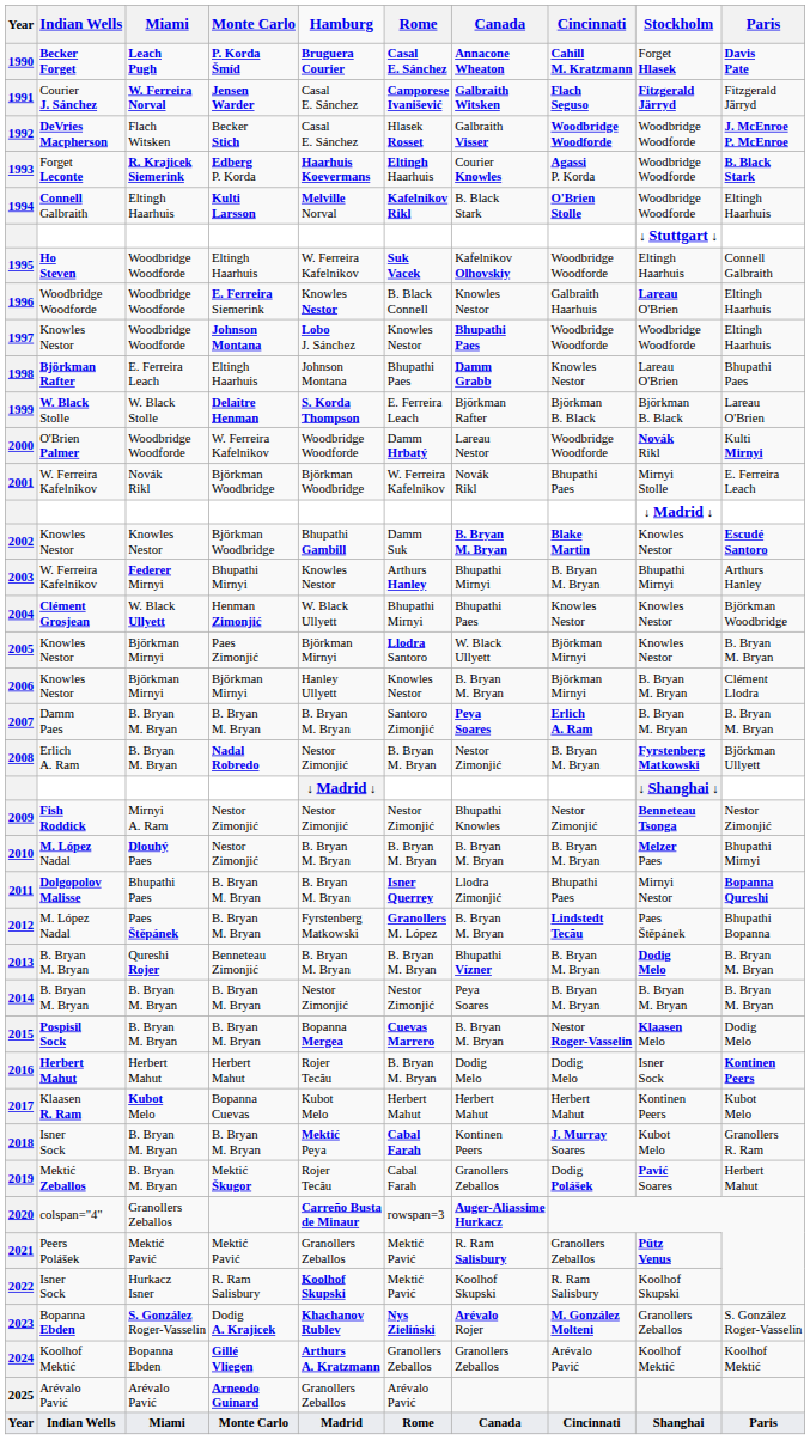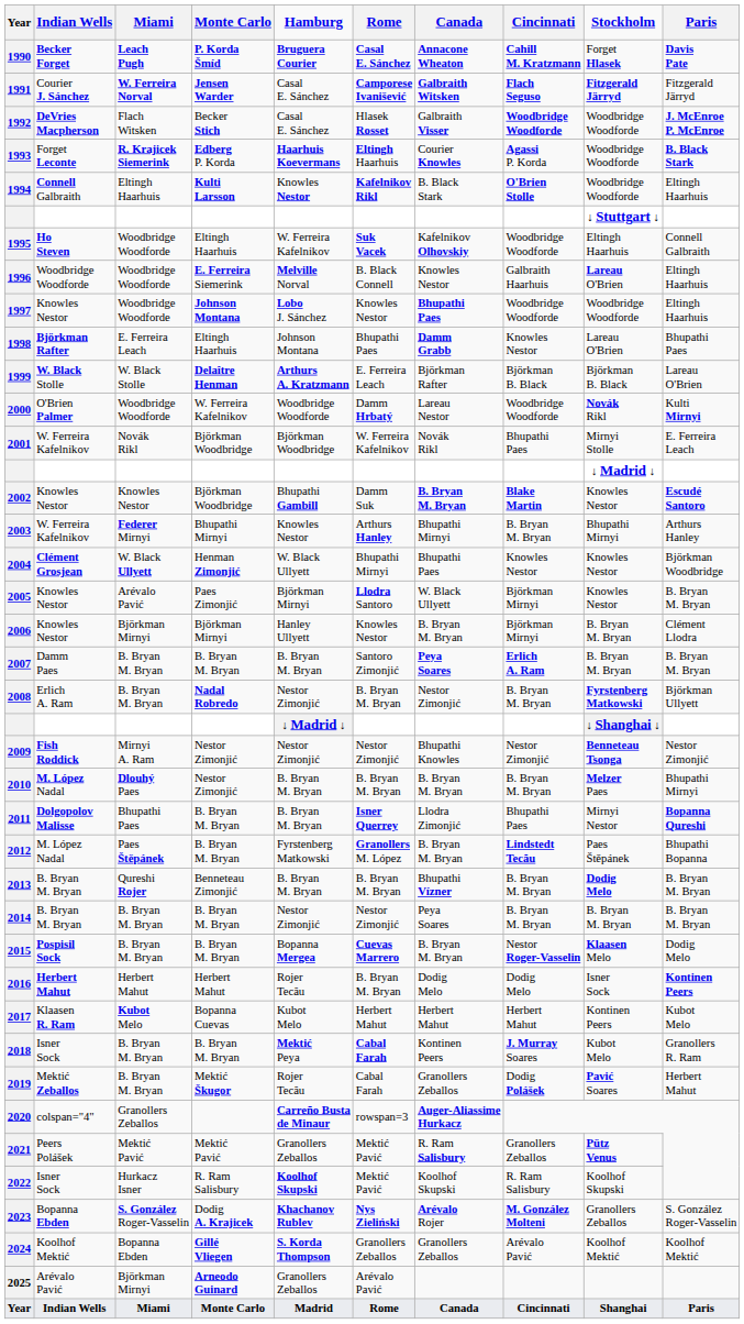1994 | Hamburg: Melville Norval -> Knowles Nestor
1996 | Hamburg: Knowles Nestor -> Melville Norval
1999 | Hamburg: S. Korda Thompson -> Arthurs A. Kratzmann
2005 | Miami: Björkman Mirnyi -> Arévalo Pavić
2024 | Hamburg: Arthurs A. Kratzmann -> S. Korda Thompson
2025 | Miami: Arévalo Pavić -> Björkman Mirnyi
